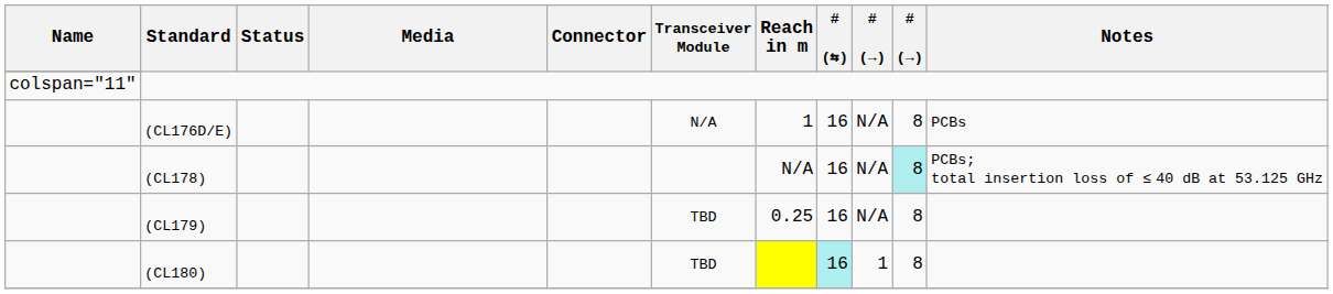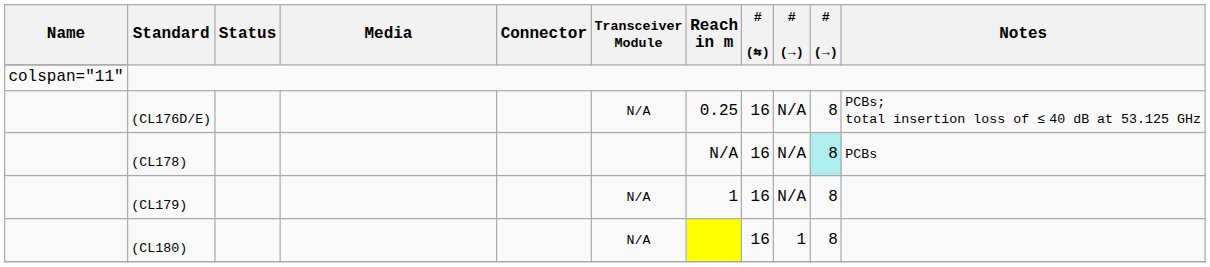(CL176D/E) | Reach in m: 1 -> 0.25
(CL176D/E) | Notes: PCBs -> PCBs; total insertion loss of ≤ 40 dB at 53.125 GHz
(CL178) | Notes: PCBs; total insertion loss of ≤ 40 dB at 53.125 GHz -> PCBs
(CL179) | Transceiver Module: TBD -> N/A
(CL179) | Reach in m: 0.25 -> 1
(CL180) | Transceiver Module: TBD -> N/A
(CL180) | # (⇆): paleturquoise background -> no background
